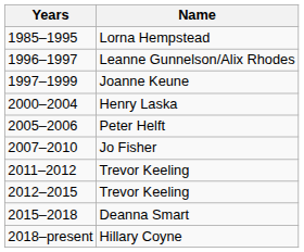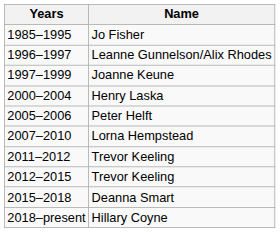row 2 | Name: Lorna Hempstead -> Jo Fisher
row 7 | Name: Jo Fisher -> Lorna Hempstead
